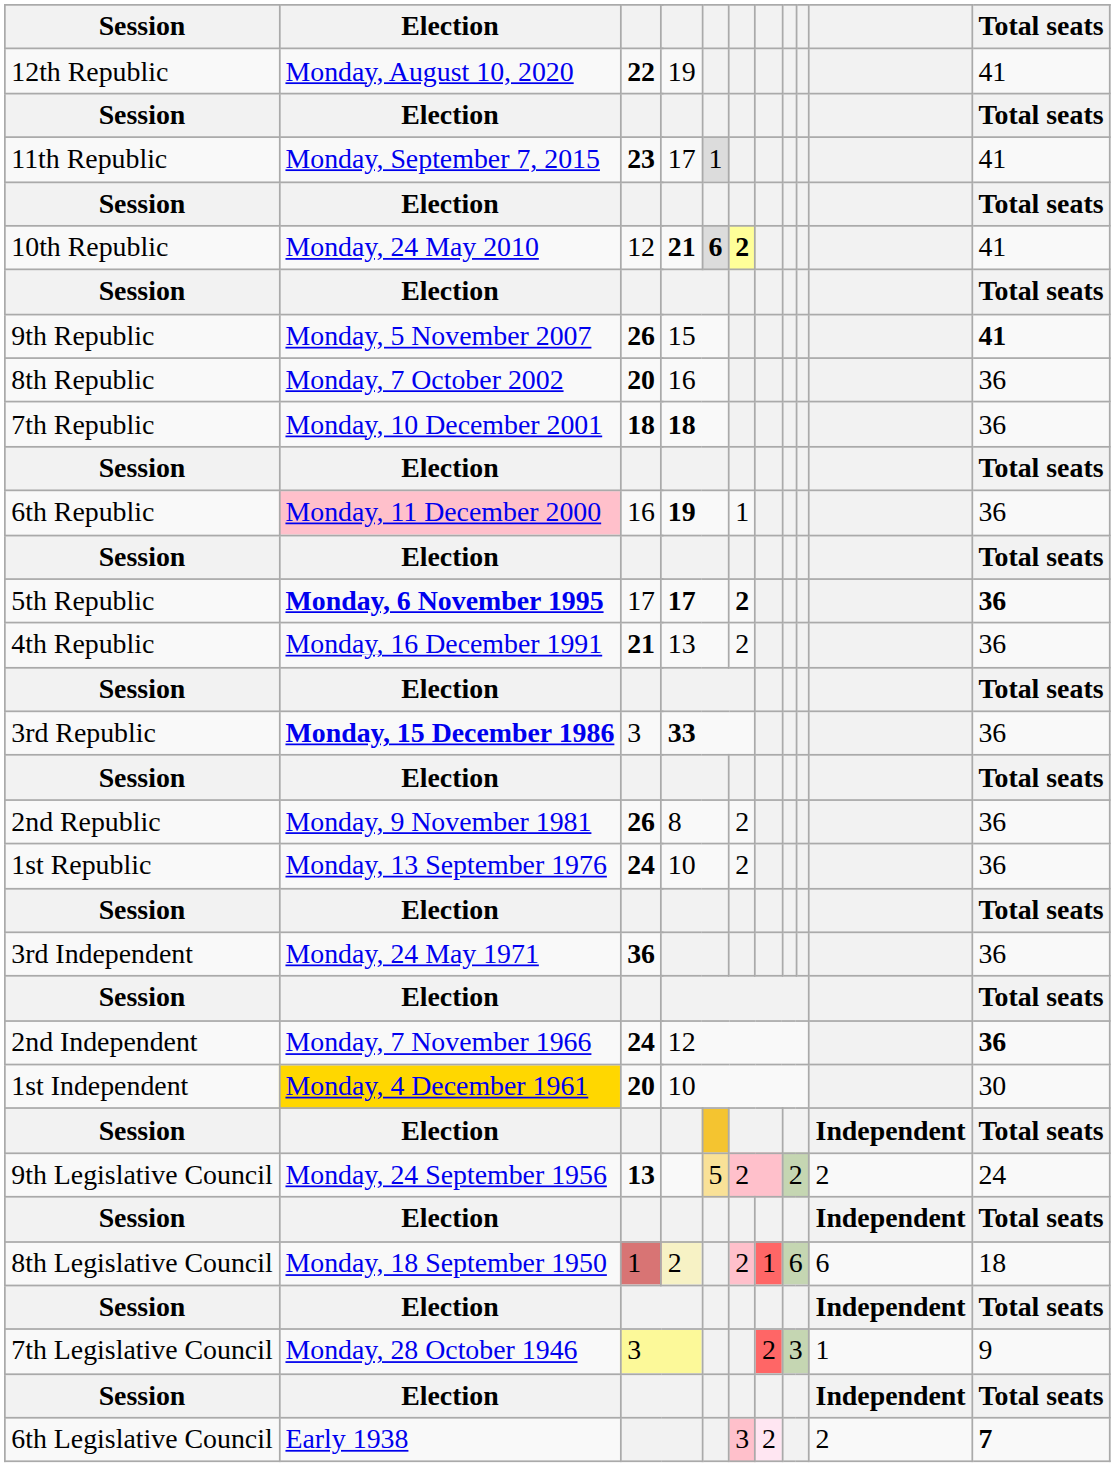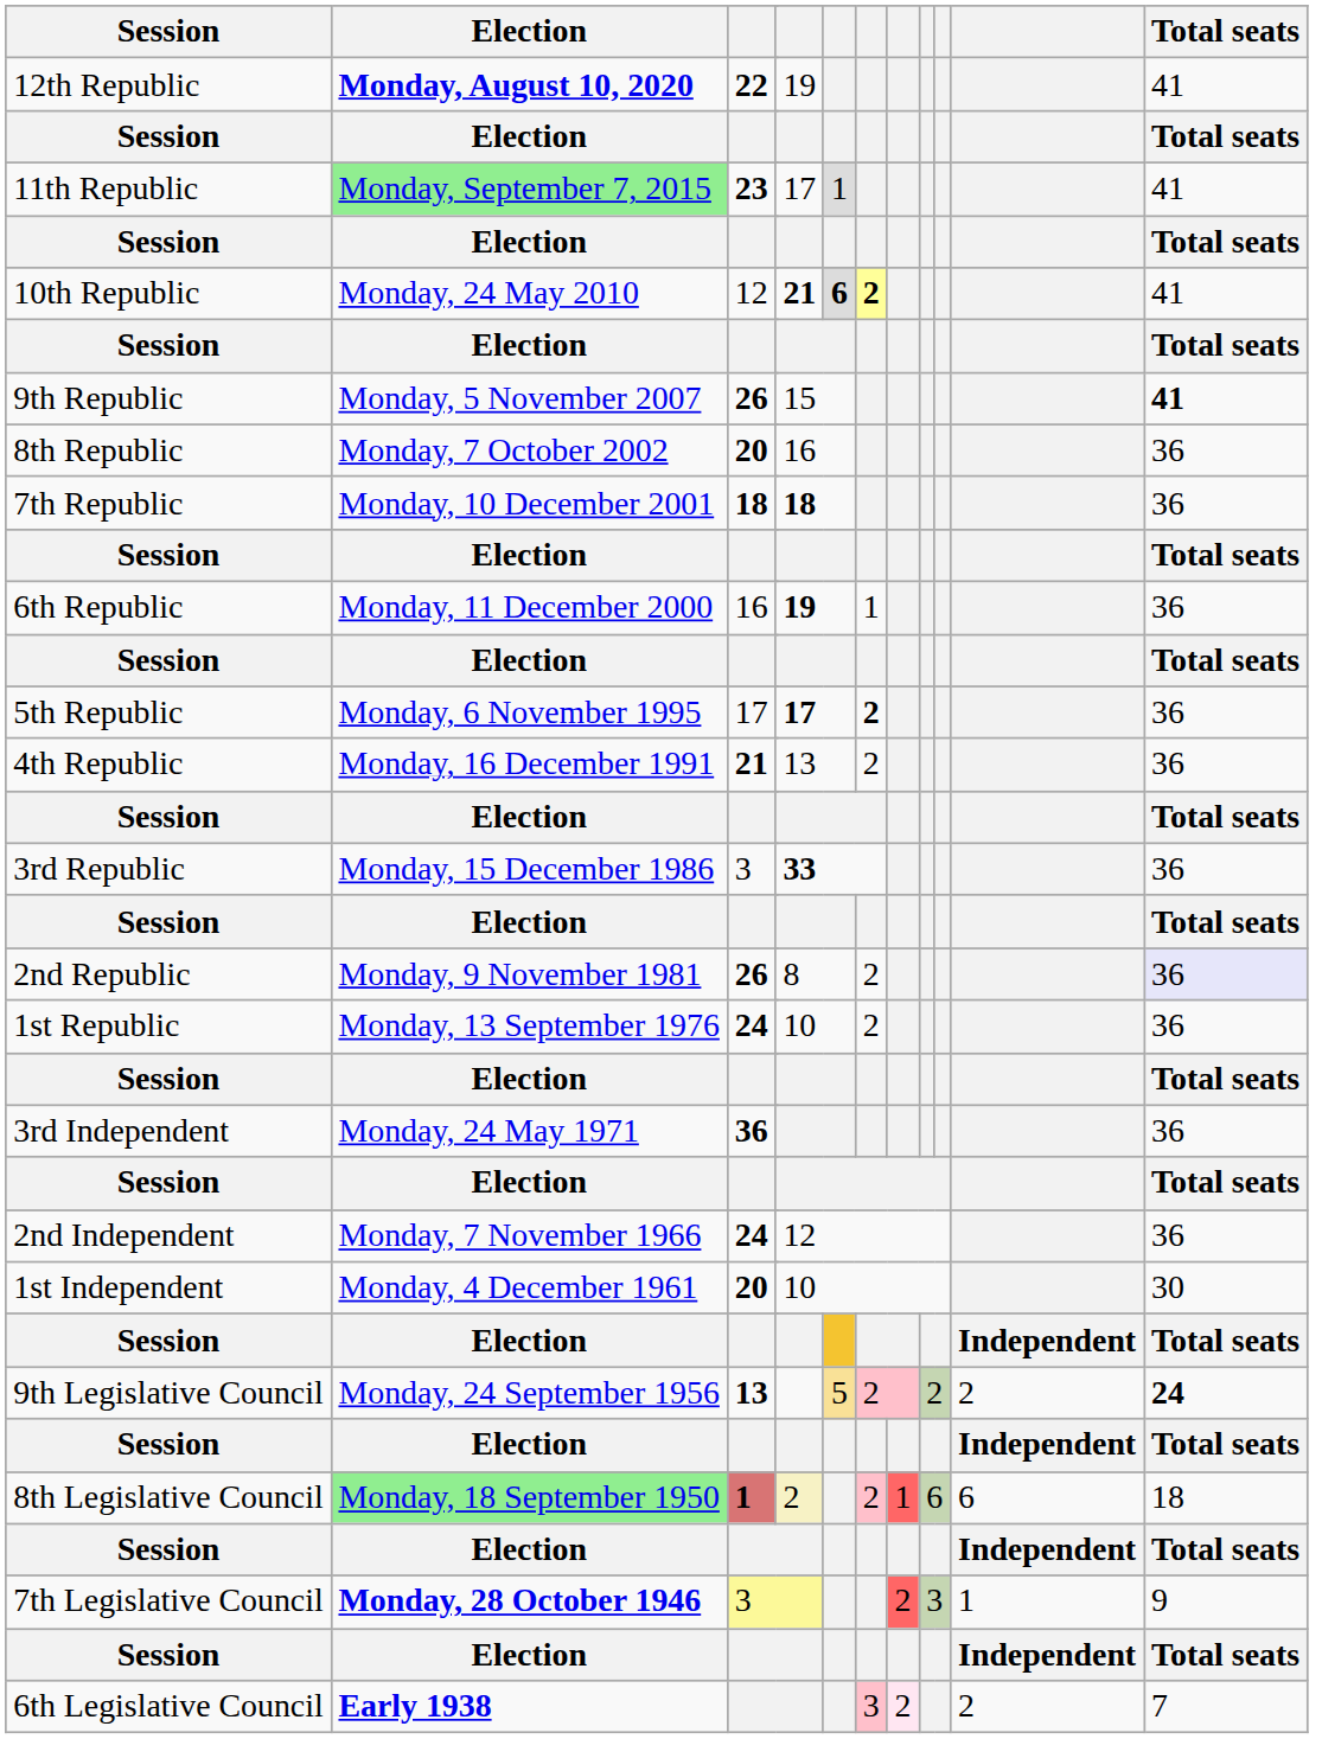12th Republic | Election: normal -> bold
11th Republic | Election: no background -> lightgreen background
6th Republic | Election: pink background -> no background
5th Republic | Election: bold -> normal
5th Republic | Total seats: bold -> normal
3rd Republic | Election: bold -> normal
2nd Republic | Total seats: no background -> lavender background
2nd Independent | Total seats: bold -> normal
1st Independent | Election: gold background -> no background
9th Legislative Council | Total seats: normal -> bold
8th Legislative Council | Election: no background -> lightgreen background
8th Legislative Council | column 3: normal -> bold
7th Legislative Council | Election: normal -> bold
6th Legislative Council | Election: normal -> bold
6th Legislative Council | Total seats: bold -> normal
